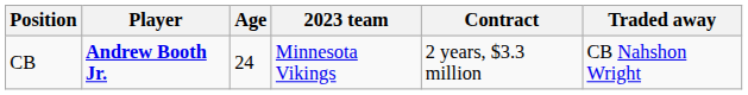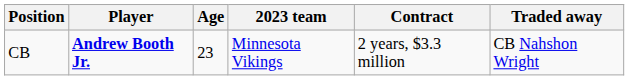CB | Age: 24 -> 23
